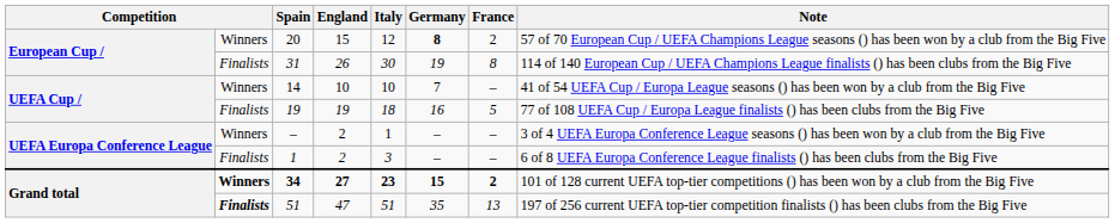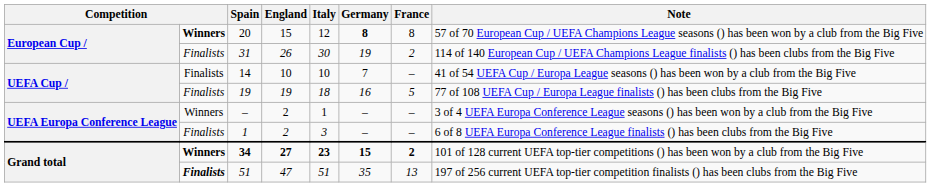20 | column 2: normal -> bold
20 | France: 2 -> 8
31 | France: 8 -> 2
14 | column 2: Winners -> Finalists
